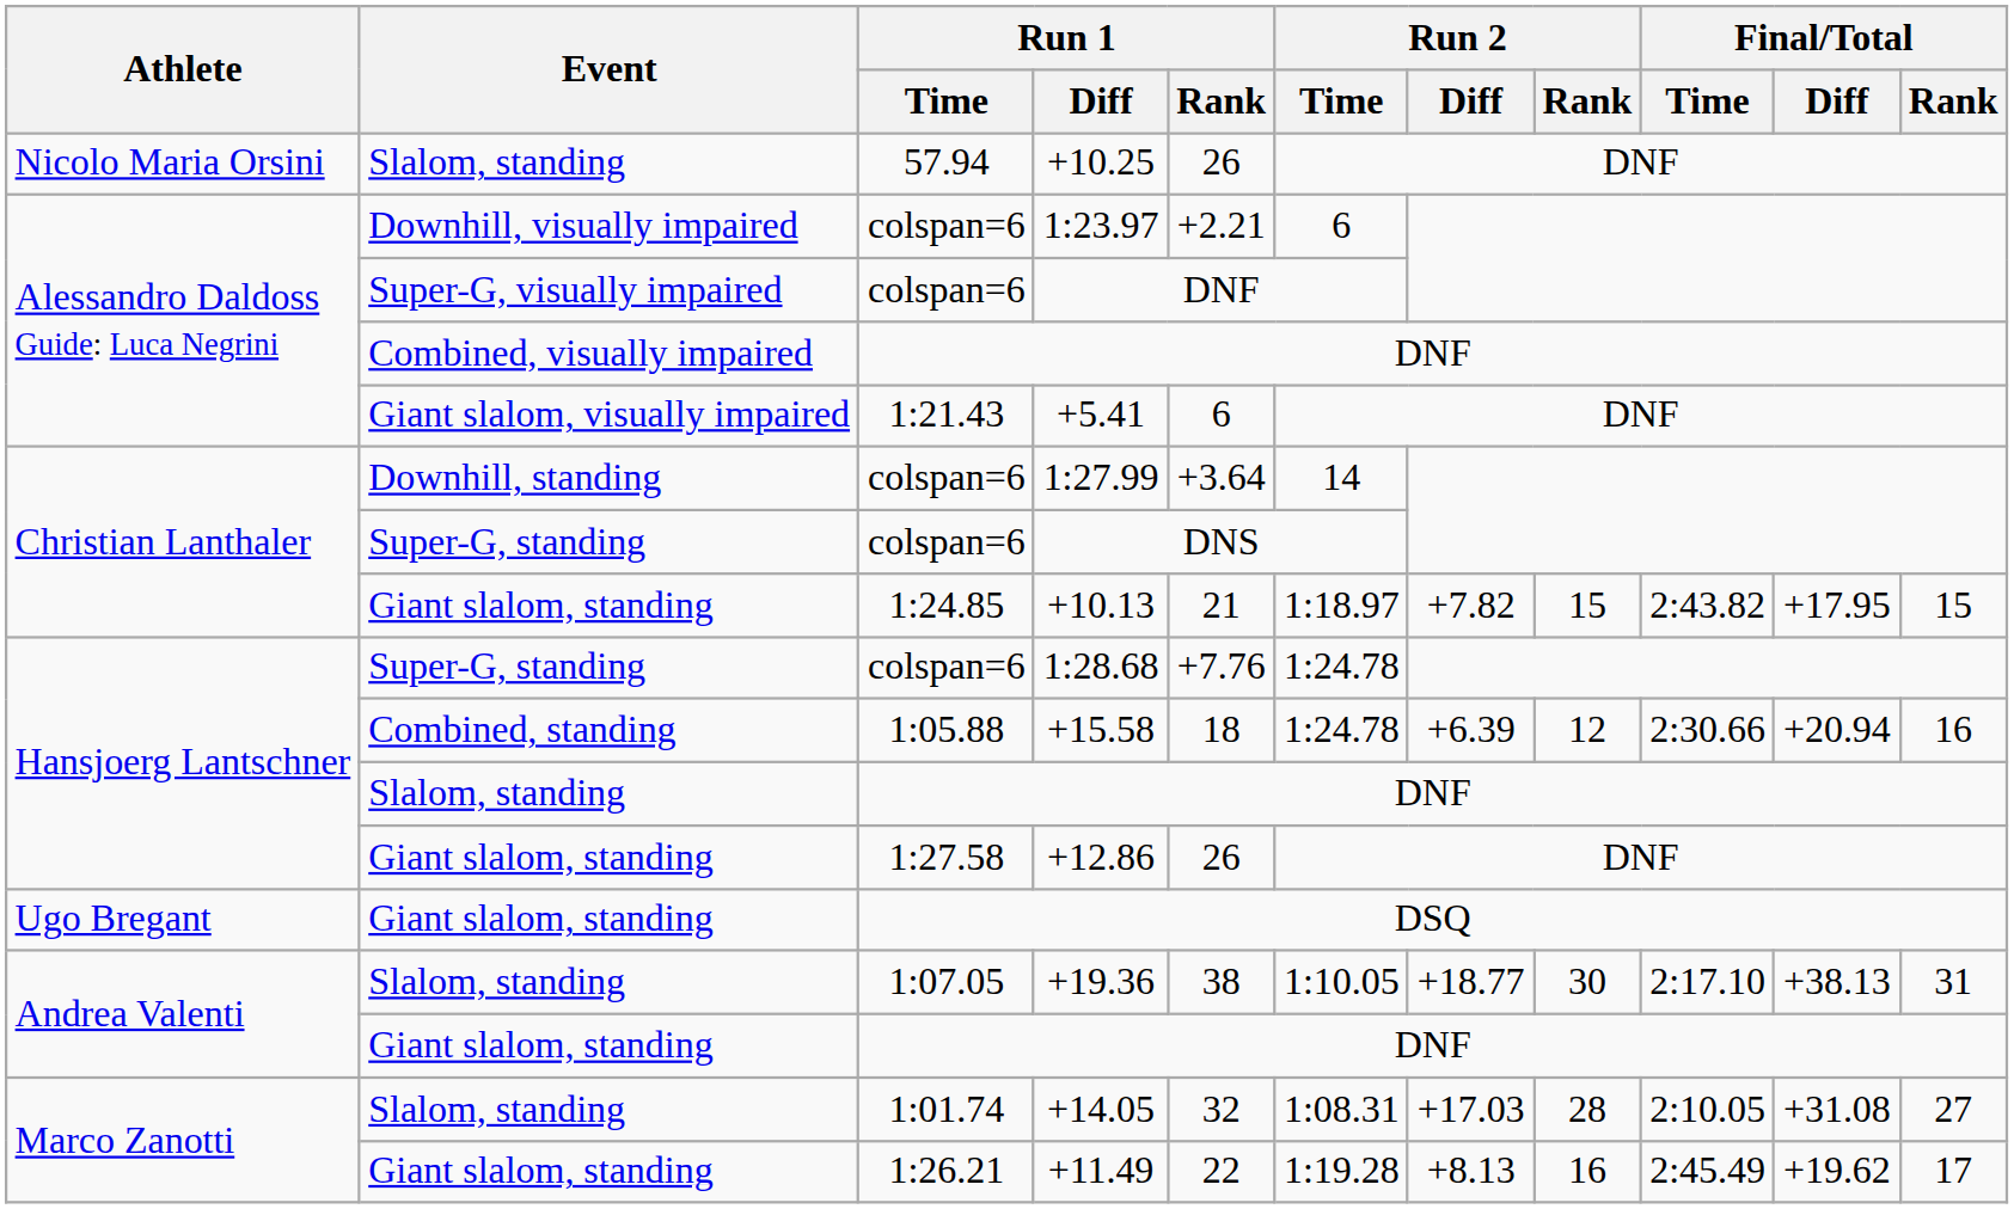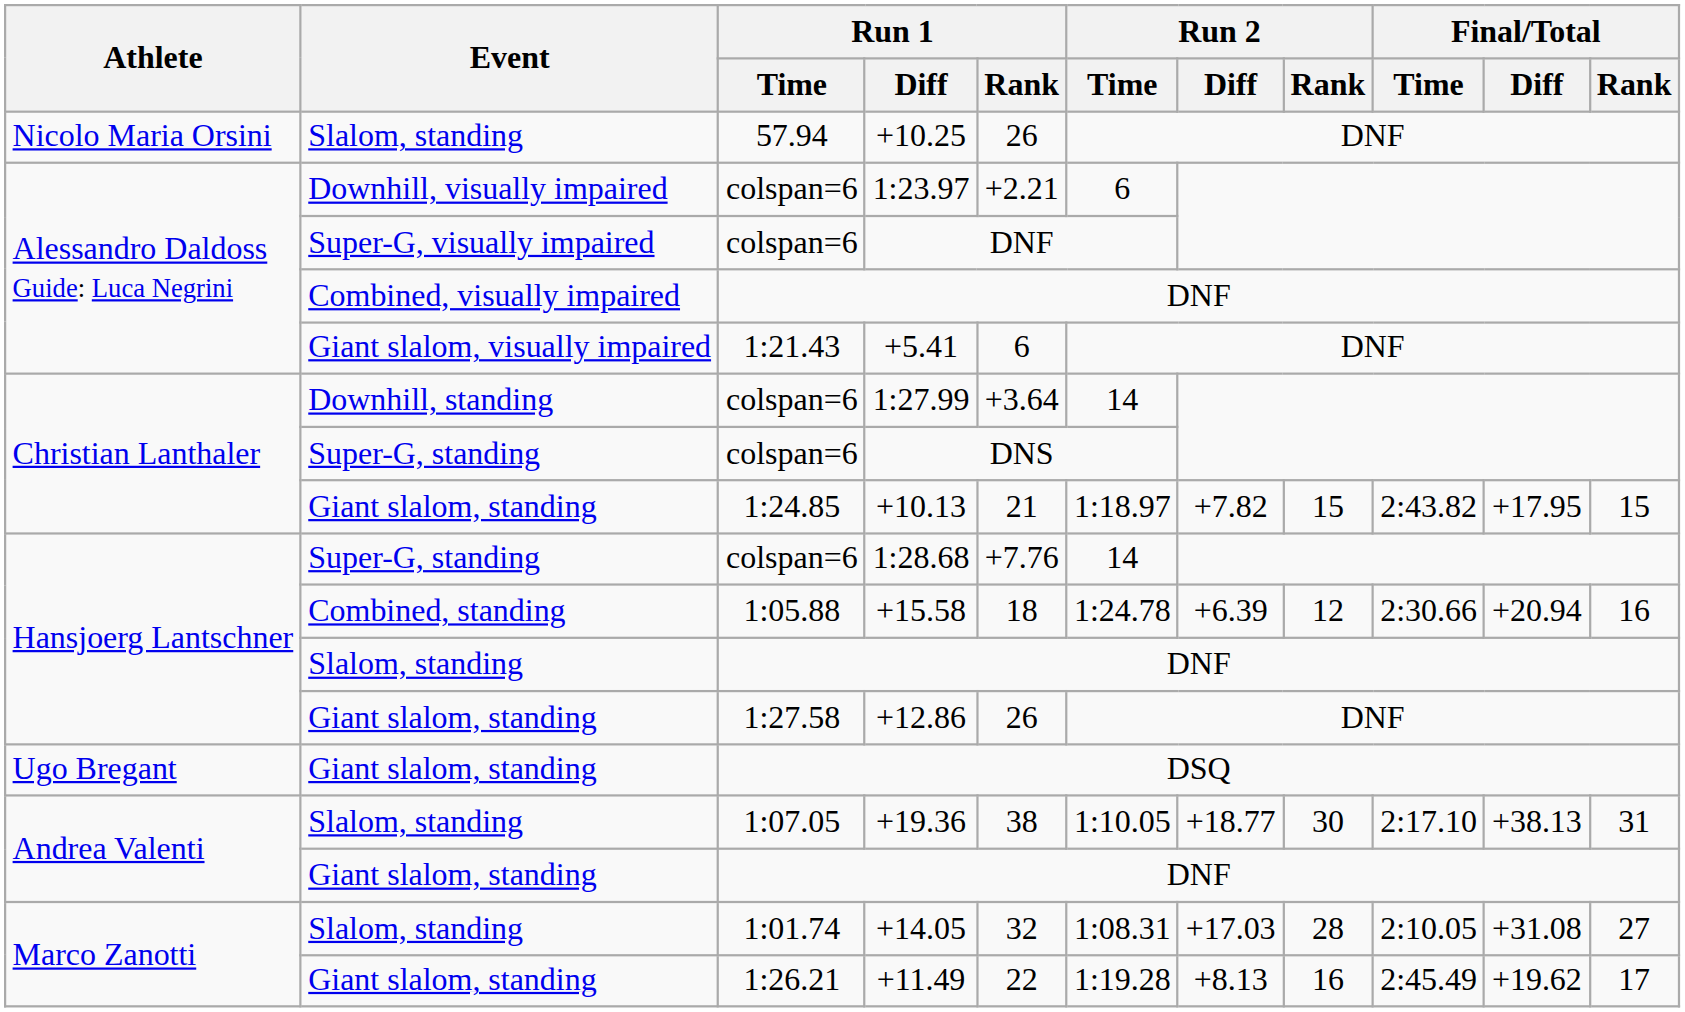1:28.68 | Run 2 / Time: 1:24.78 -> 14
